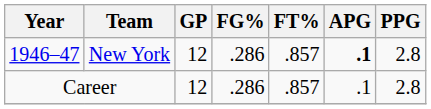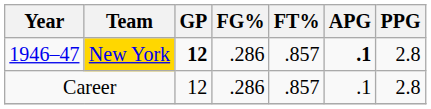1946–47 | Team: no background -> gold background
1946–47 | GP: normal -> bold
